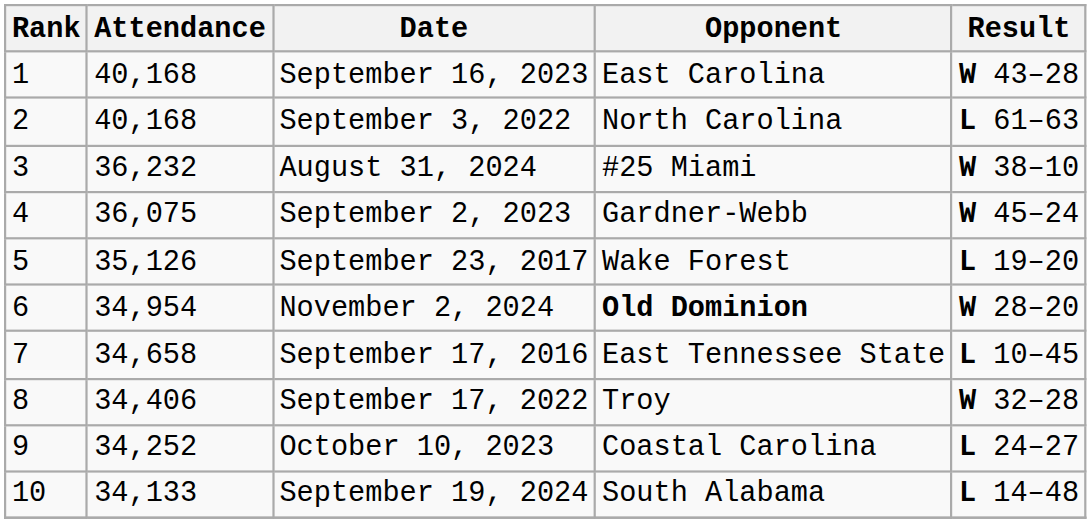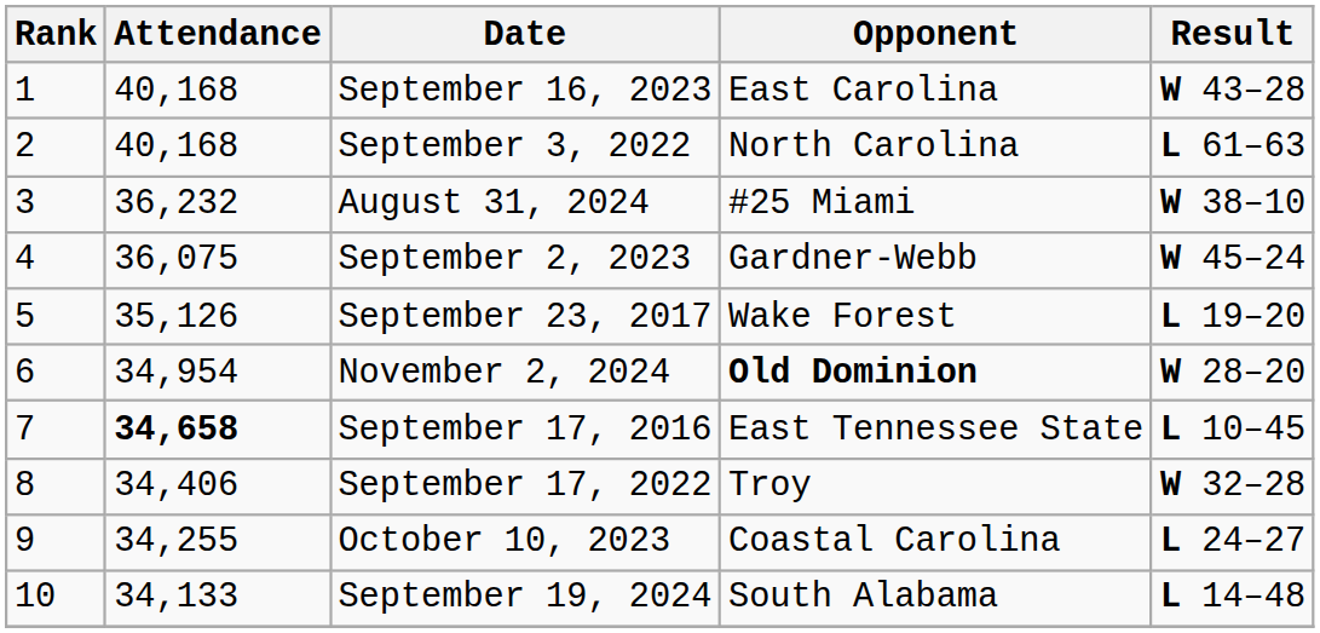September 17, 2016 | Attendance: normal -> bold
October 10, 2023 | Attendance: 34,252 -> 34,255
